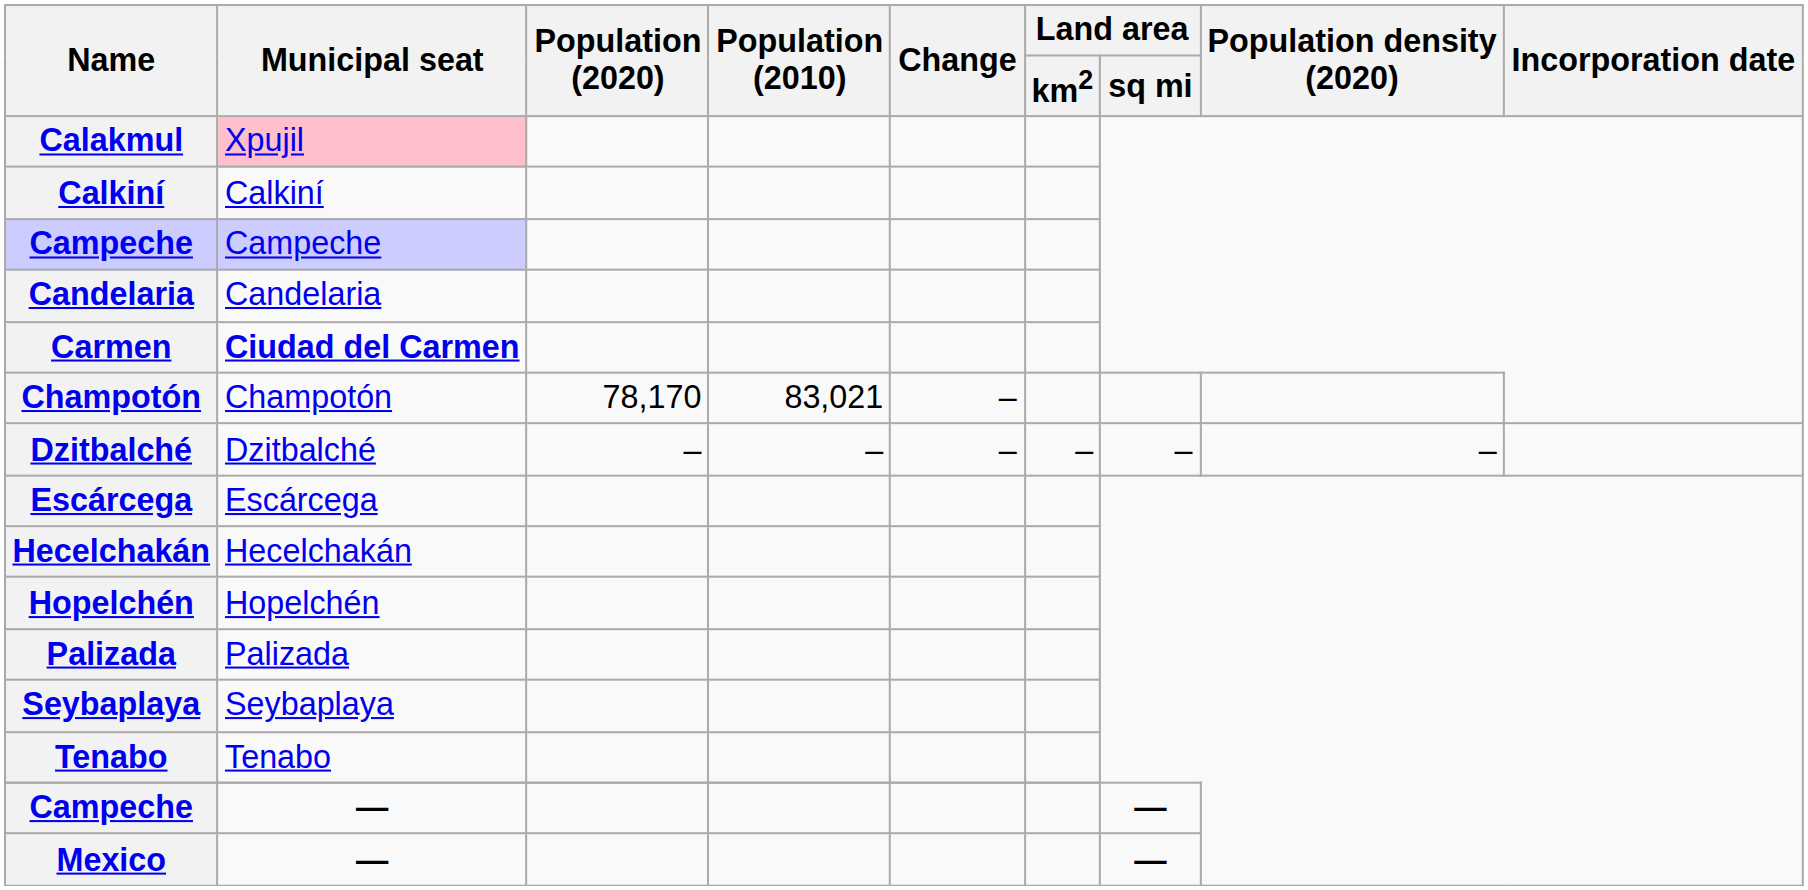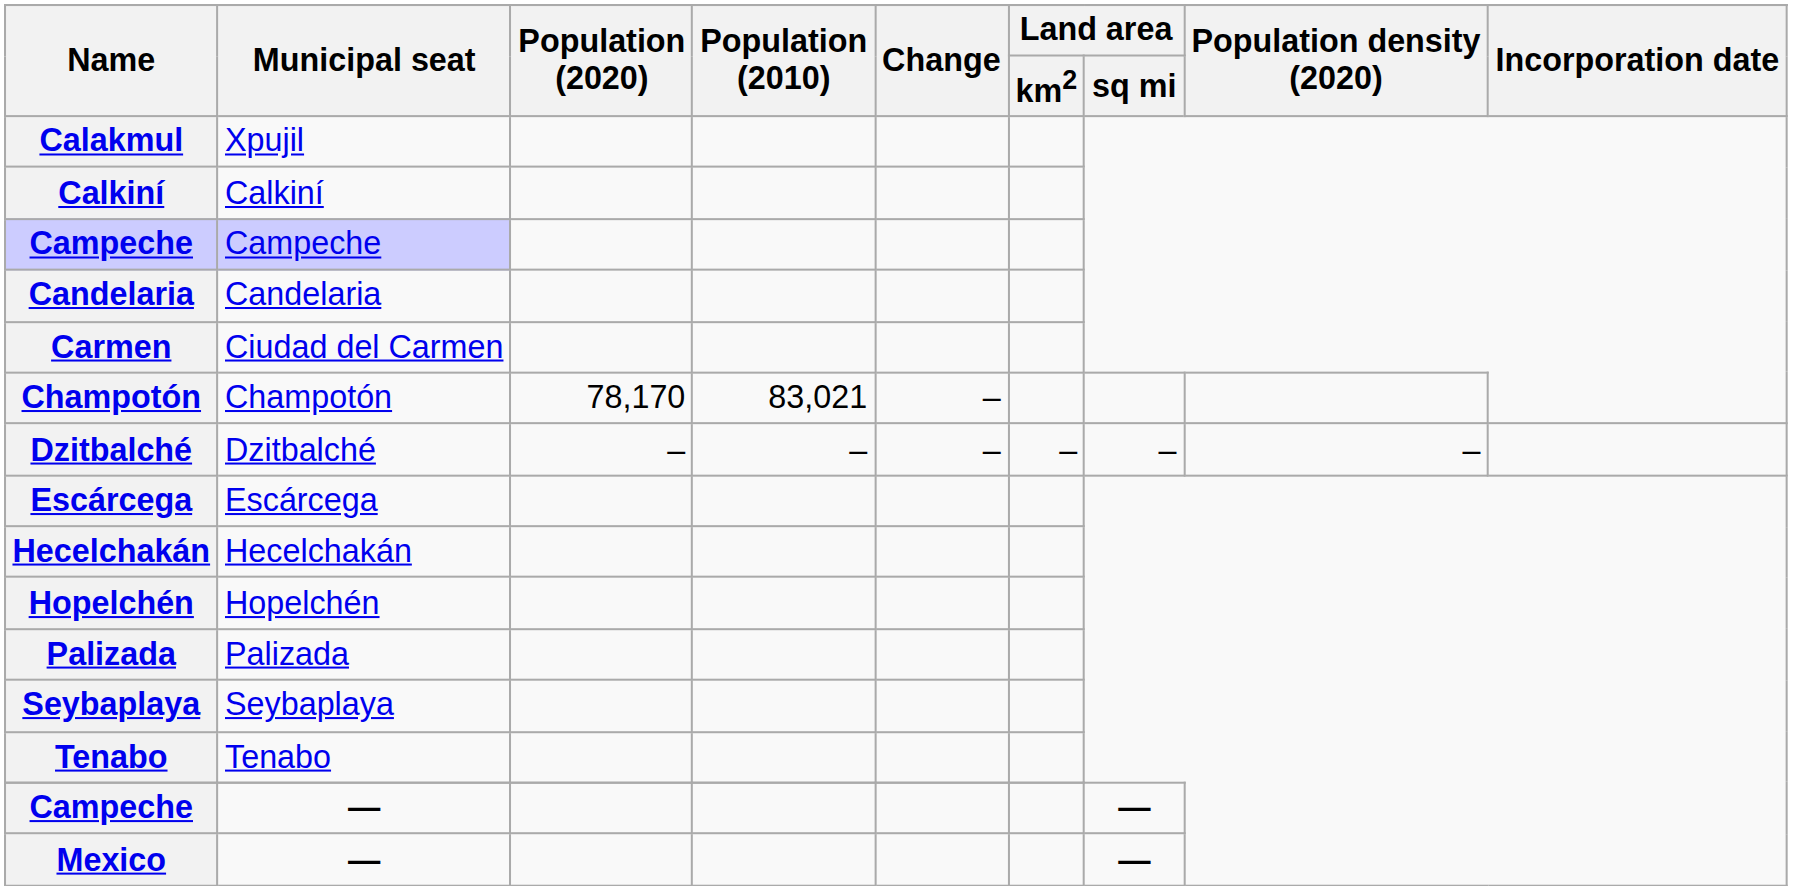Calakmul | Municipal seat: pink background -> no background
Carmen | Municipal seat: bold -> normal
